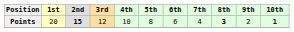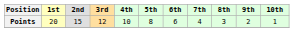Points | 2nd: bold -> normal
Points | 8th: bold -> normal
Points | 10th: bold -> normal
